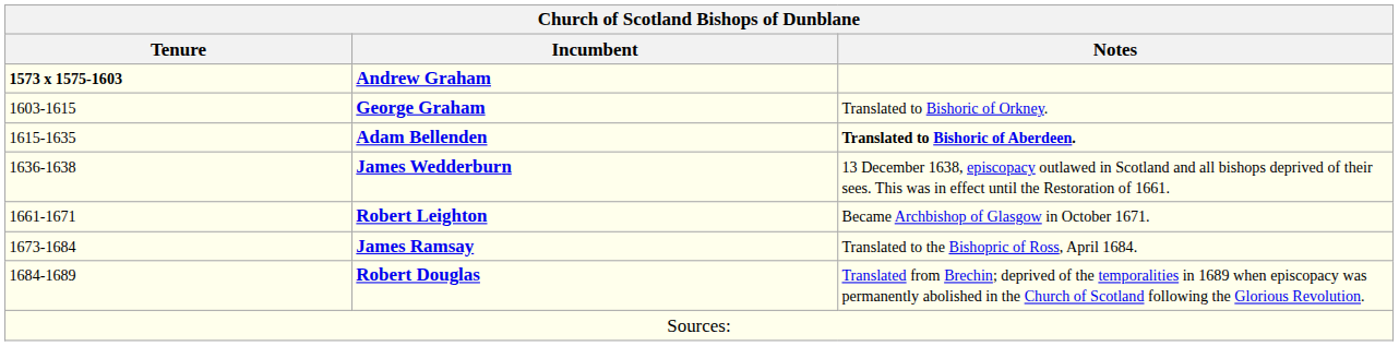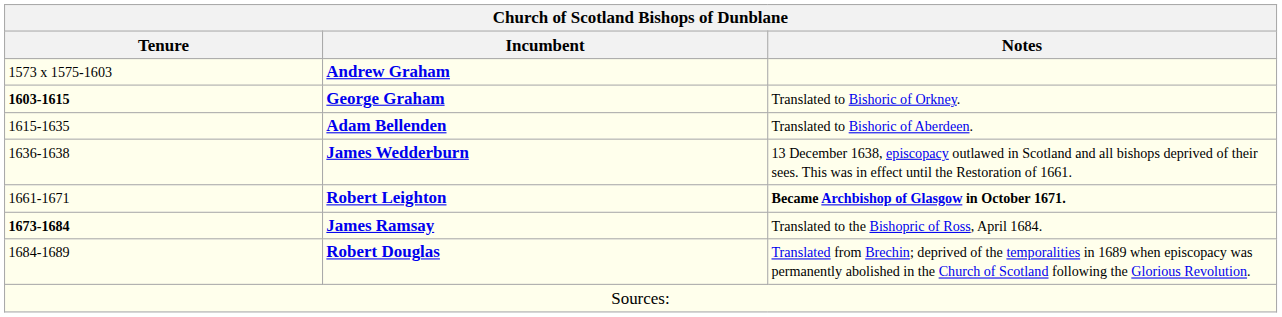Andrew Graham | Tenure: bold -> normal
George Graham | Tenure: normal -> bold
Adam Bellenden | Notes: bold -> normal
Robert Leighton | Notes: normal -> bold
James Ramsay | Tenure: normal -> bold
